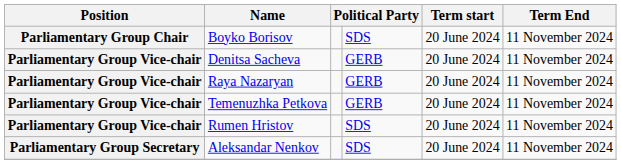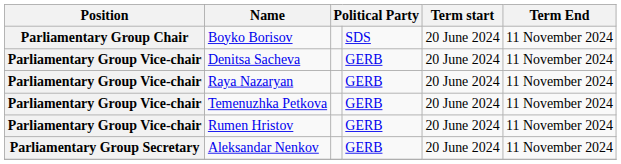Rumen Hristov | column 4: SDS -> GERB
Aleksandar Nenkov | column 4: SDS -> GERB
